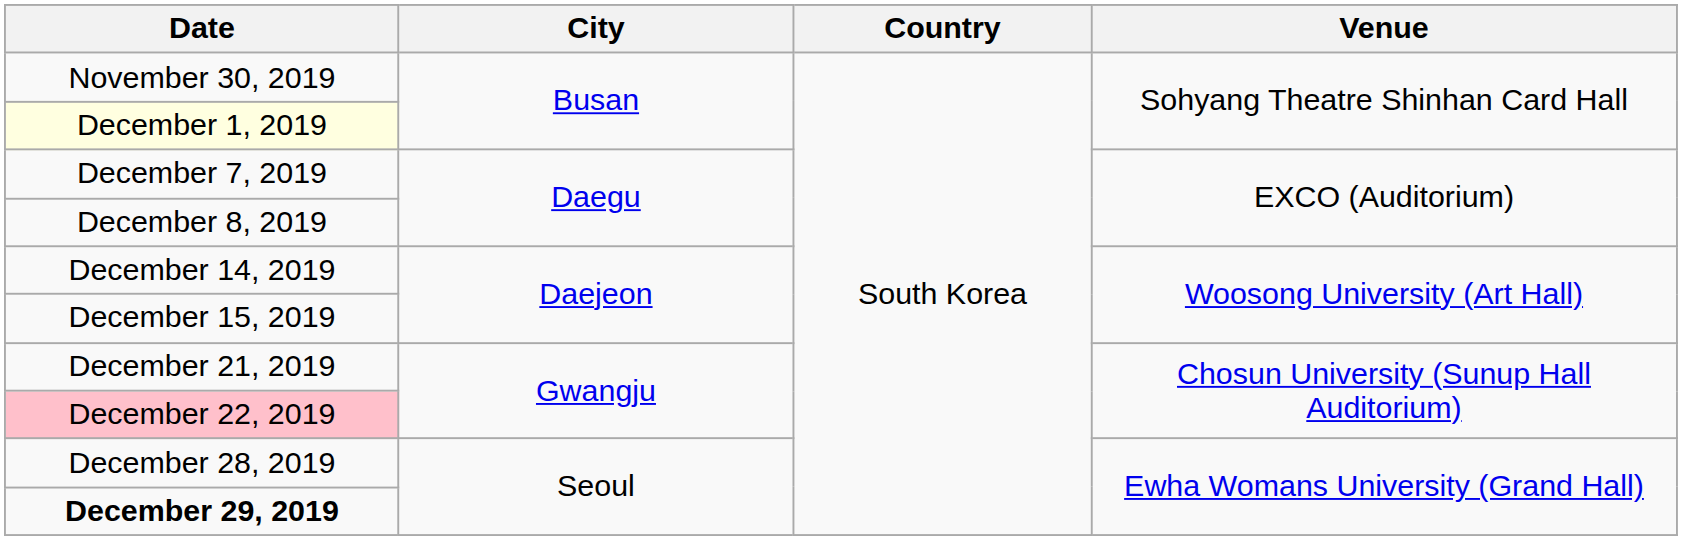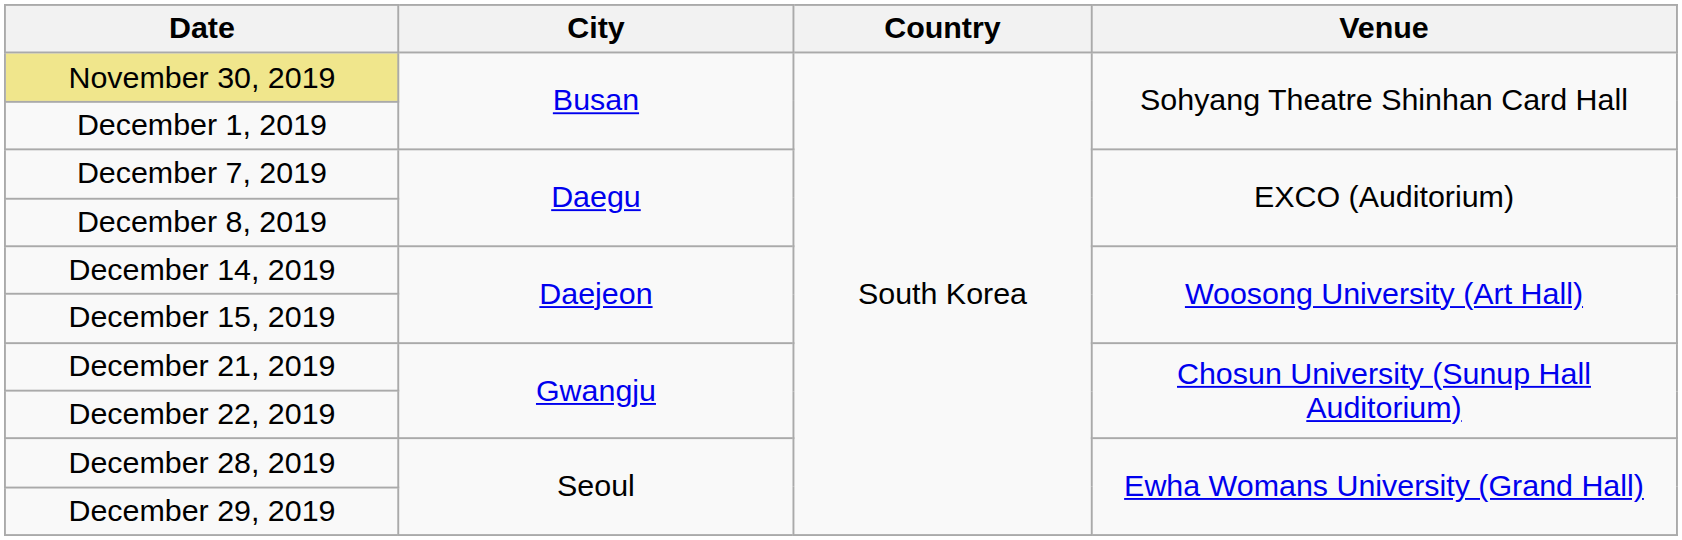November 30, 2019 | Date: no background -> khaki background
December 1, 2019 | Date: lightyellow background -> no background
December 22, 2019 | Date: pink background -> no background
December 29, 2019 | Date: bold -> normal
